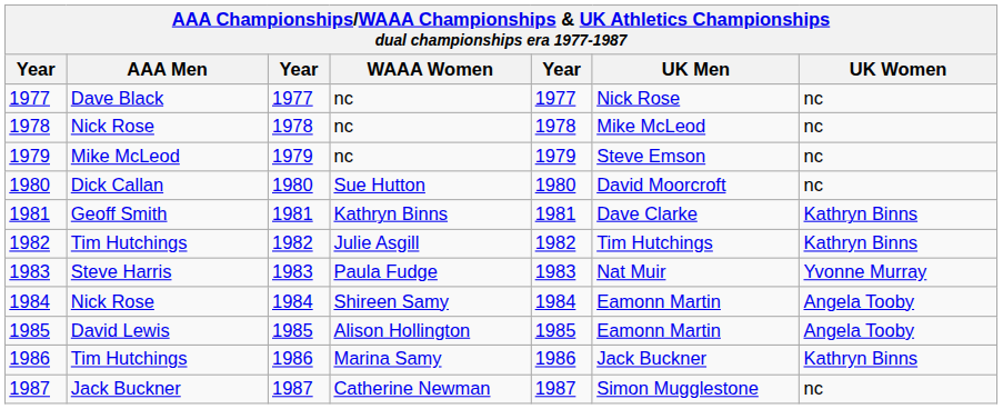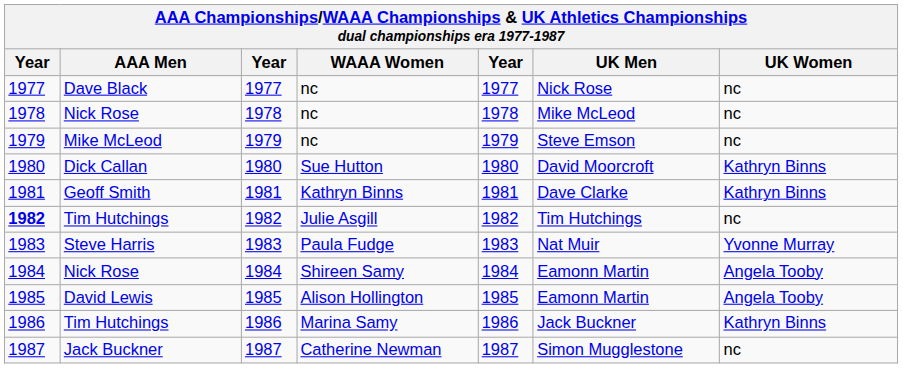row 6 | UK Women: nc -> Kathryn Binns
row 8 | column 1: normal -> bold
row 8 | UK Women: Kathryn Binns -> nc
